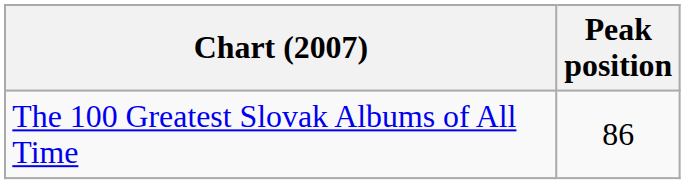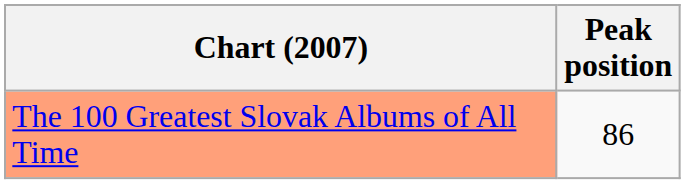row 2 | Chart (2007): no background -> lightsalmon background
